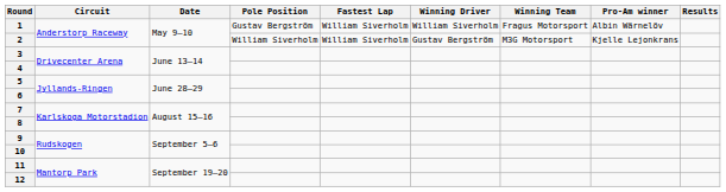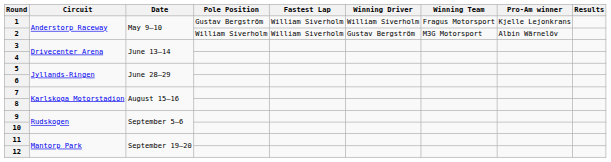1 | Pro-Am winner: Albin Wärnelöv -> Kjelle Lejonkrans
2 | Pro-Am winner: Kjelle Lejonkrans -> Albin Wärnelöv
